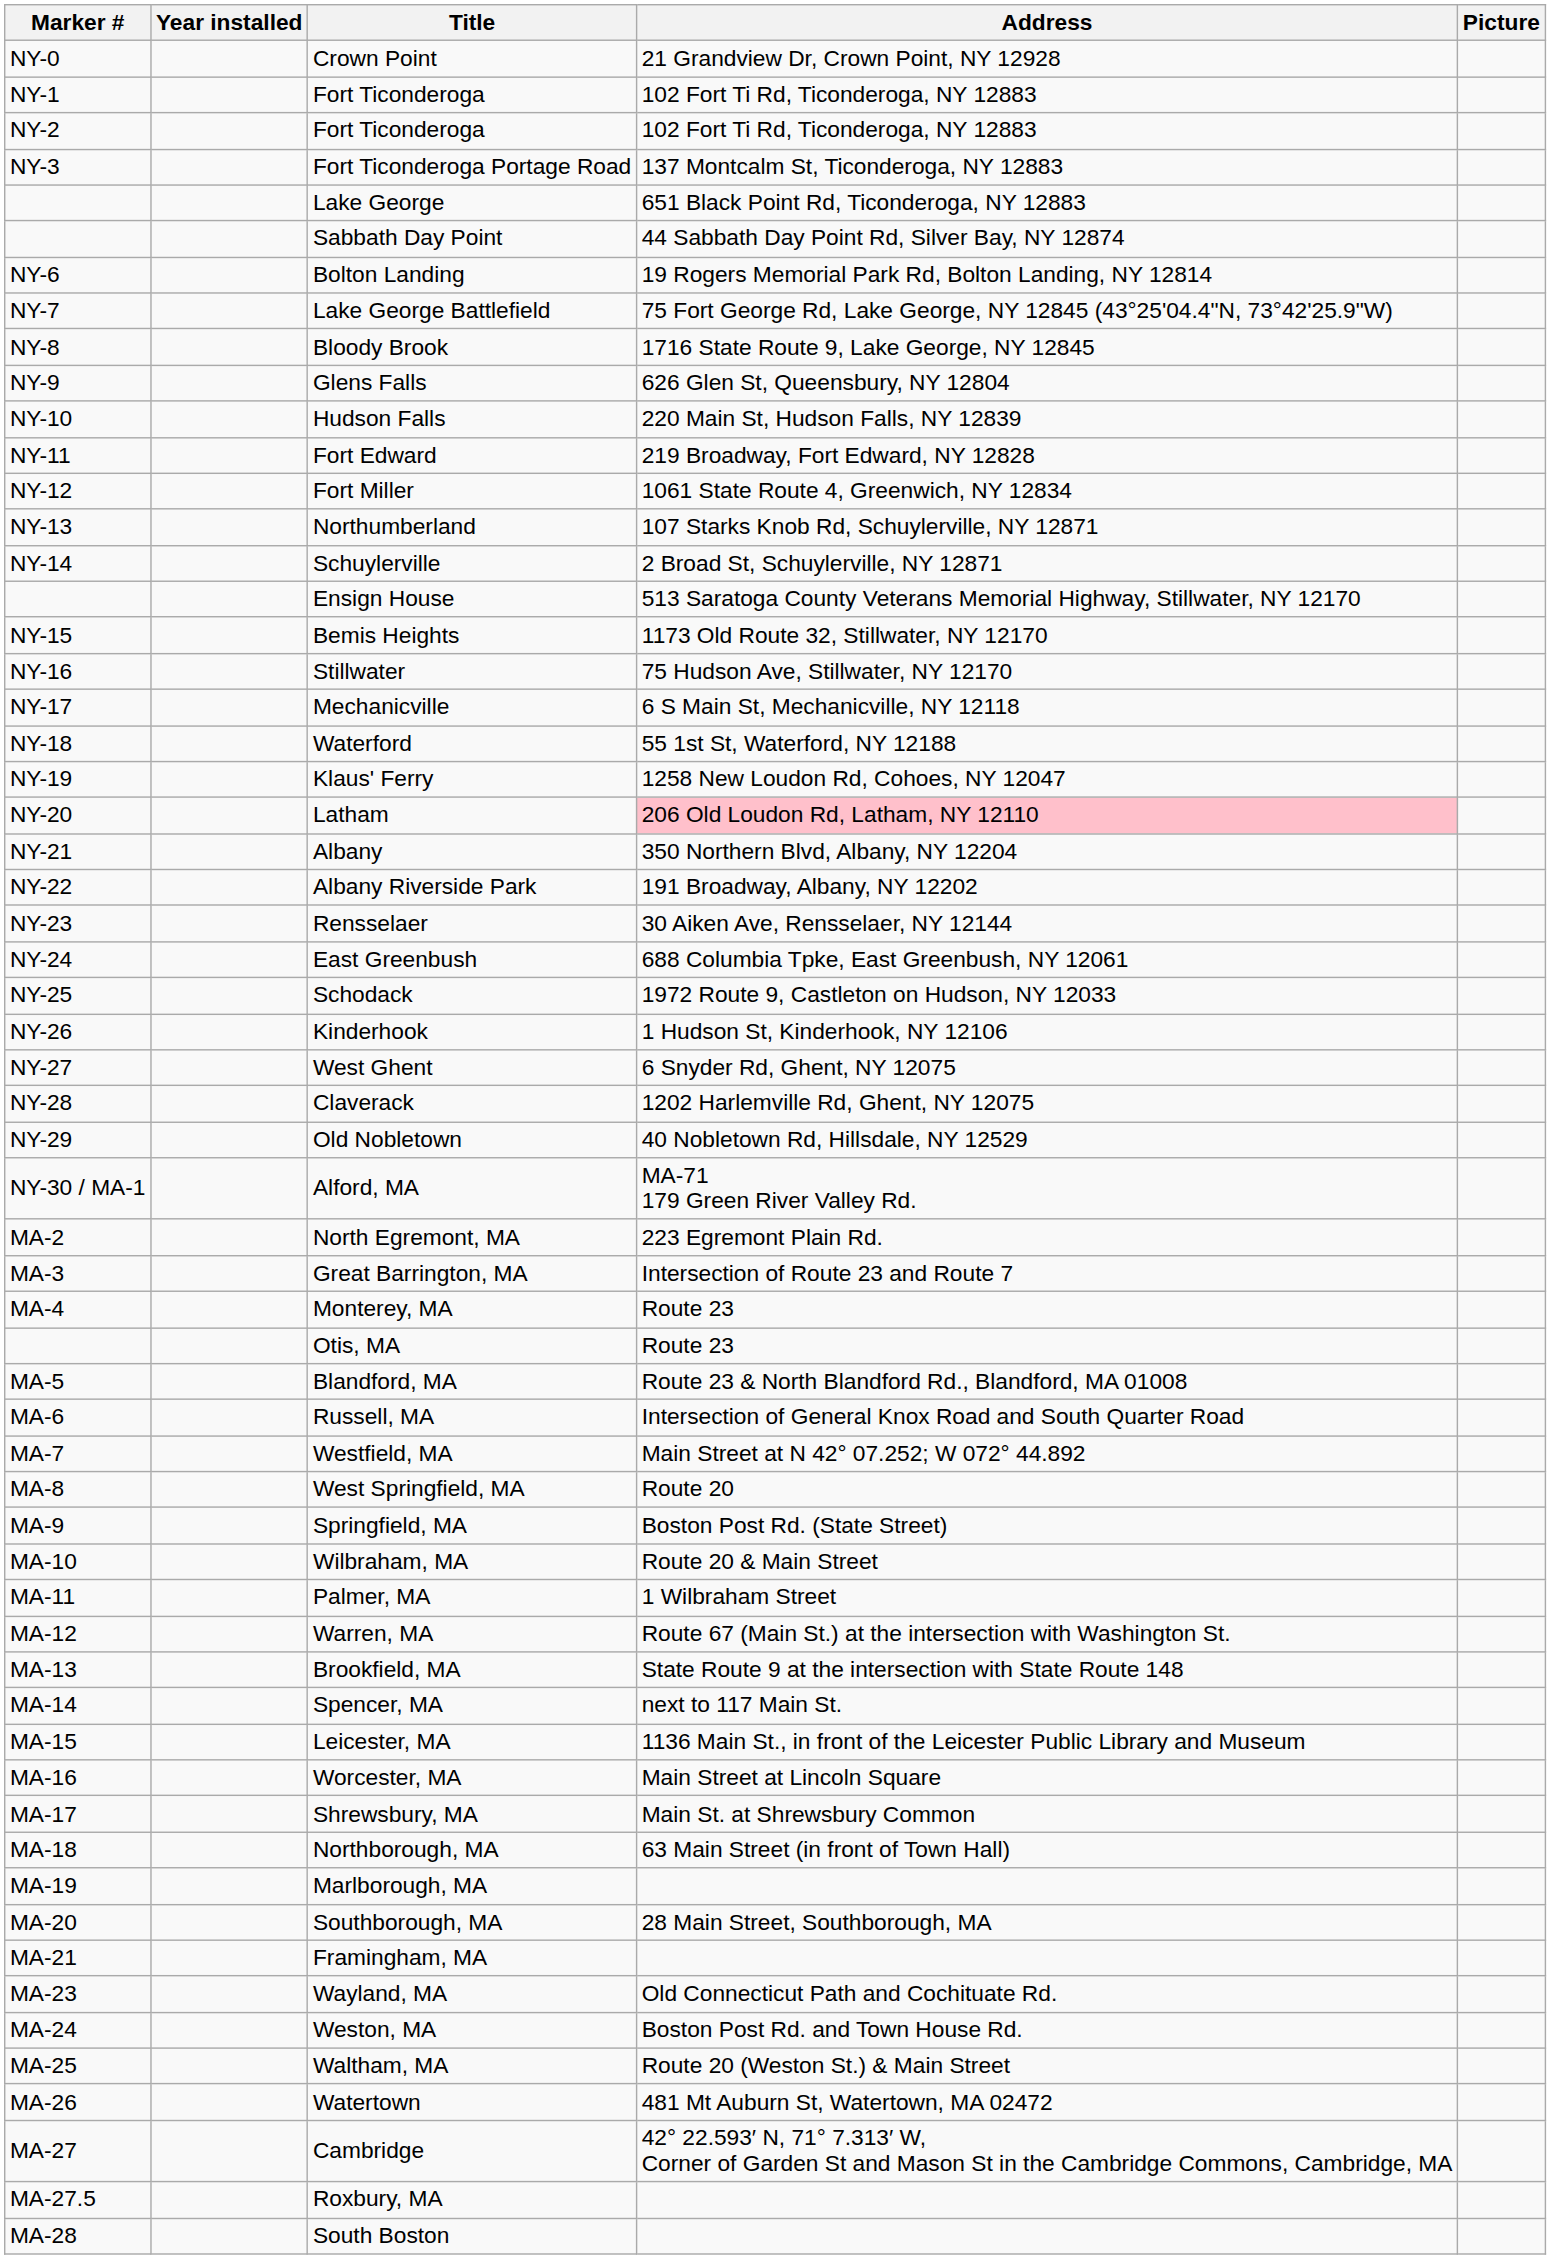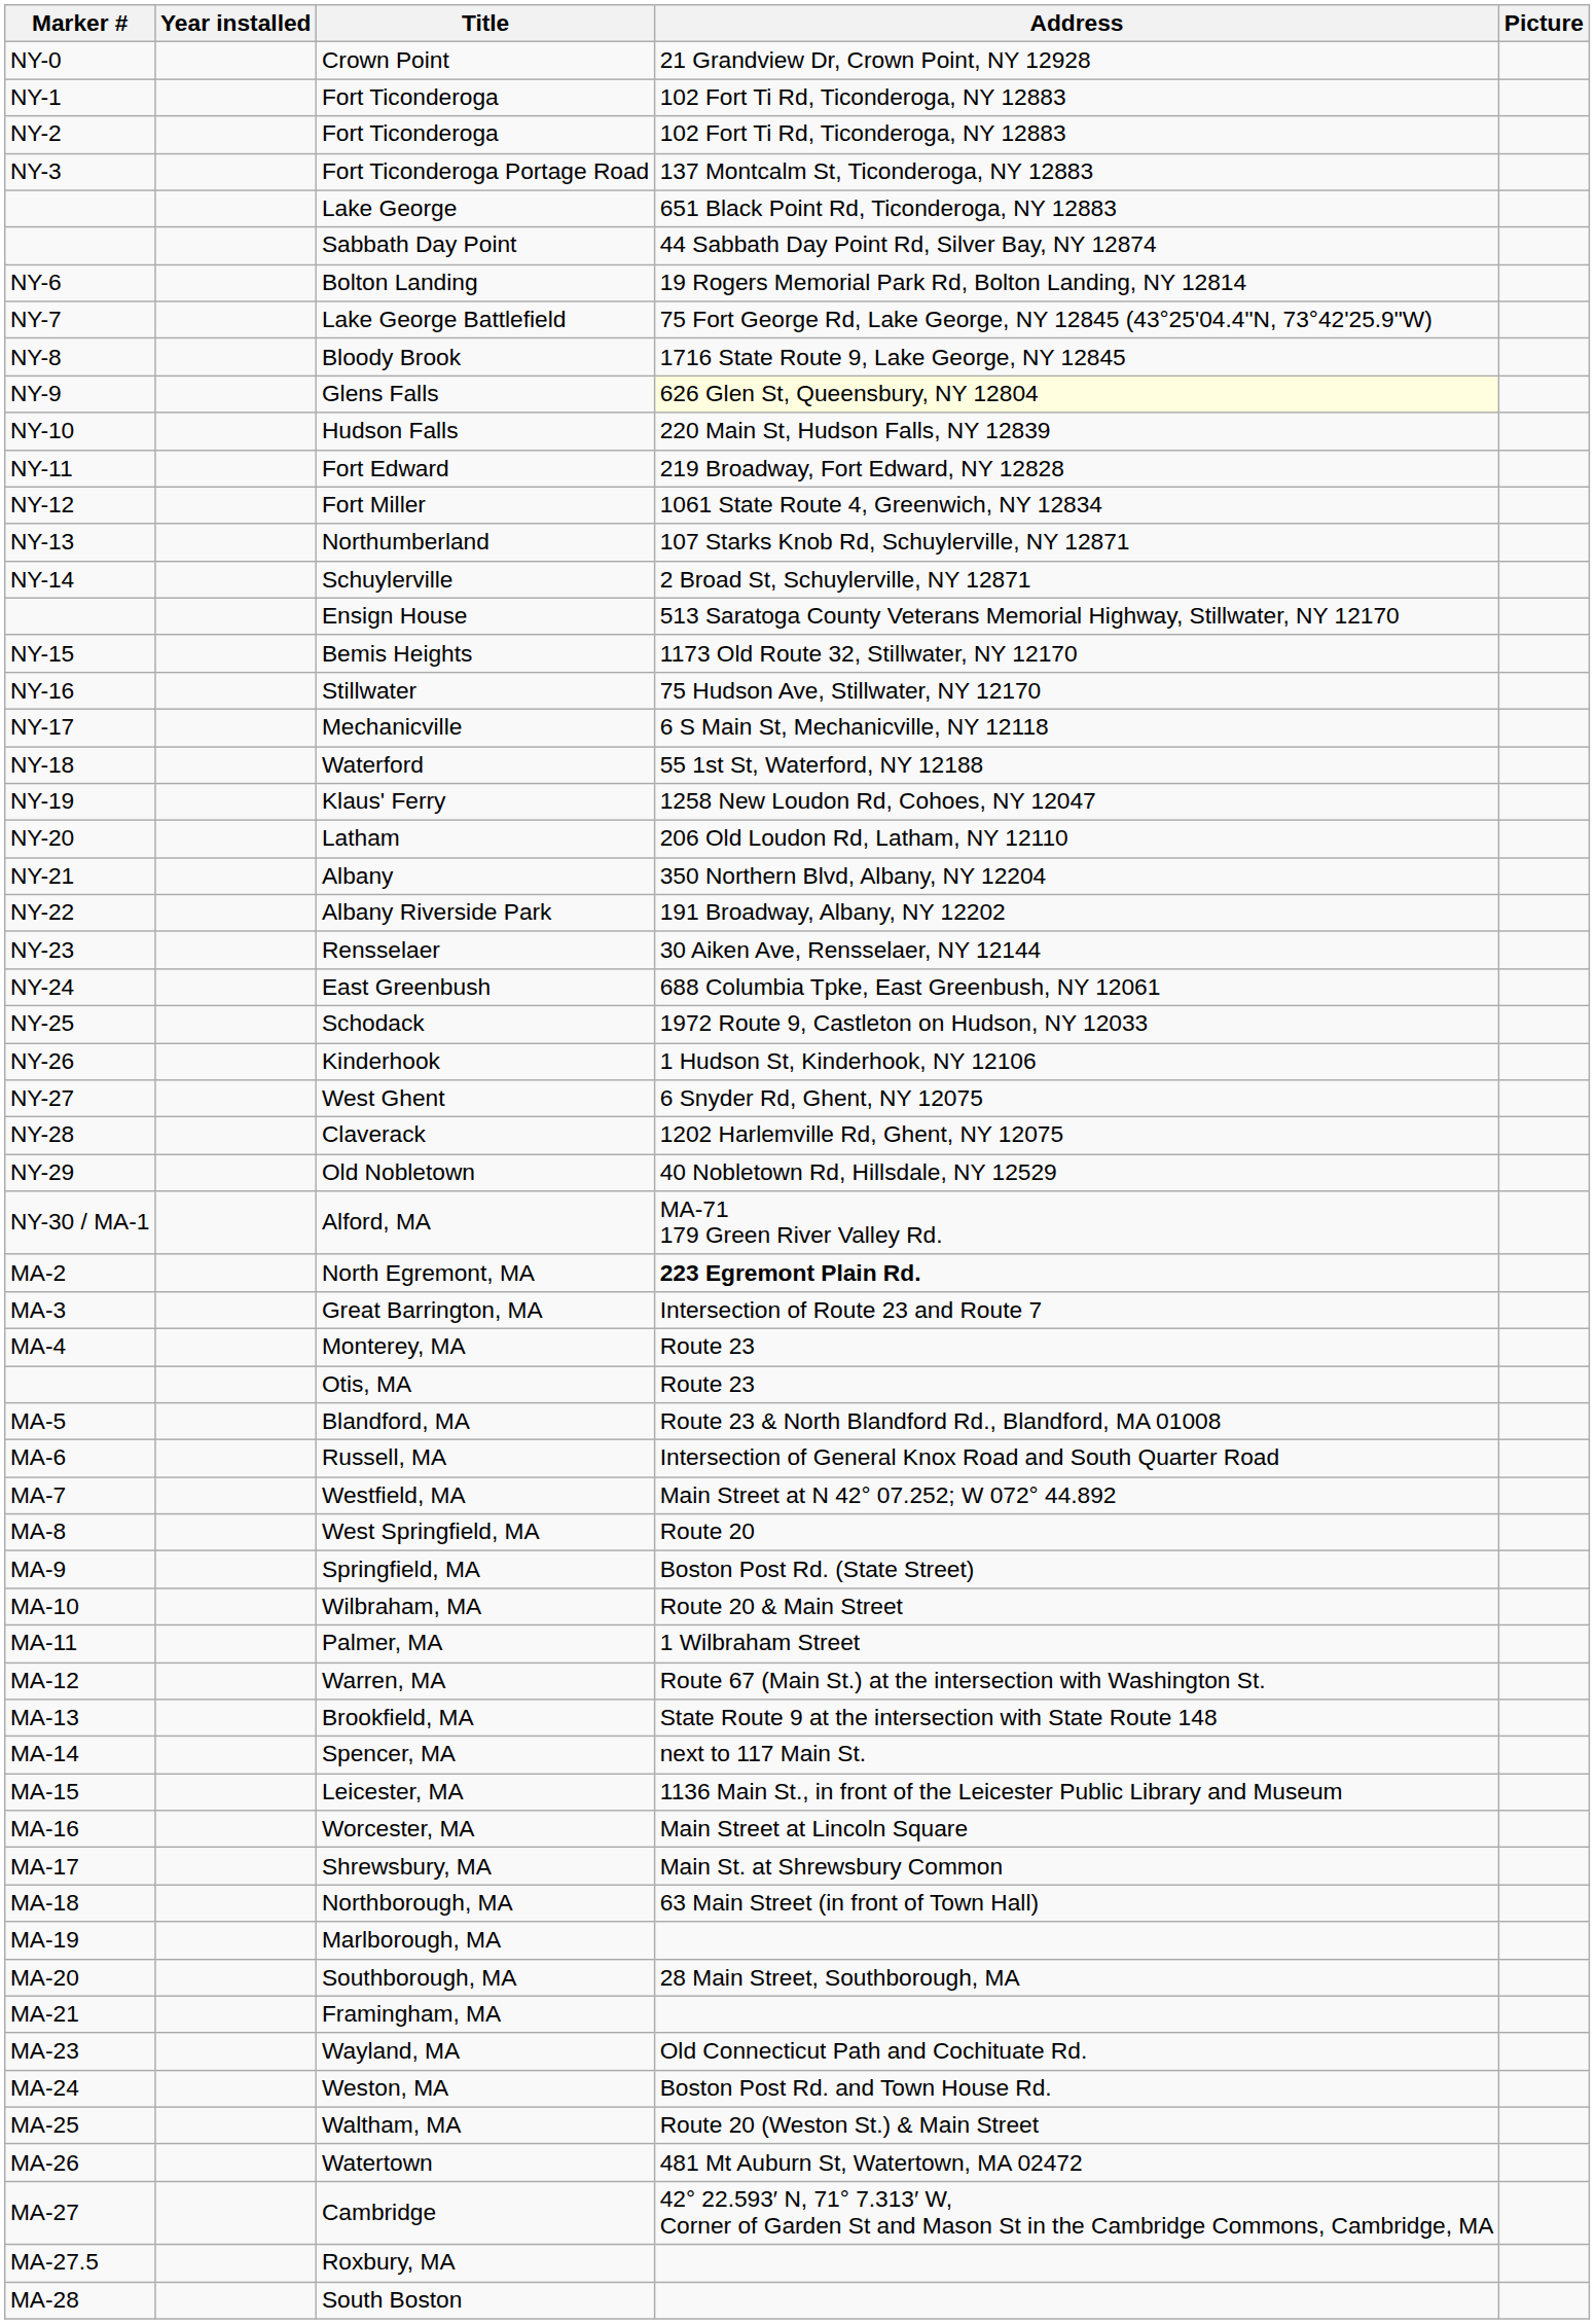Glens Falls | Address: no background -> lightyellow background
Latham | Address: pink background -> no background
North Egremont, MA | Address: normal -> bold
